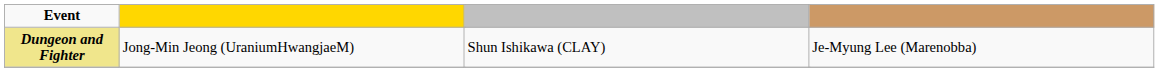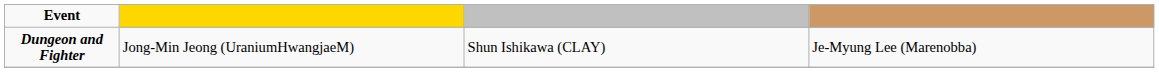Dungeon and Fighter | Event: khaki background -> no background
